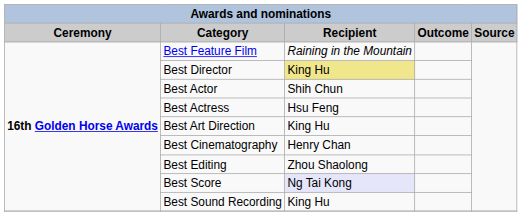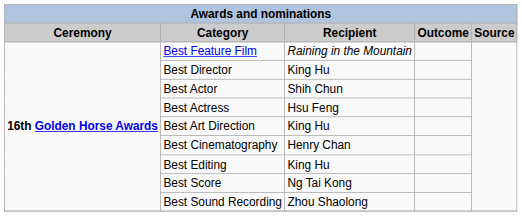Best Director | Recipient: khaki background -> no background
Best Editing | Recipient: Zhou Shaolong -> King Hu
Best Score | Recipient: lavender background -> no background
Best Sound Recording | Recipient: King Hu -> Zhou Shaolong
